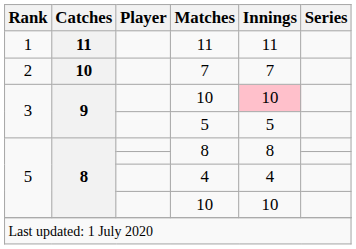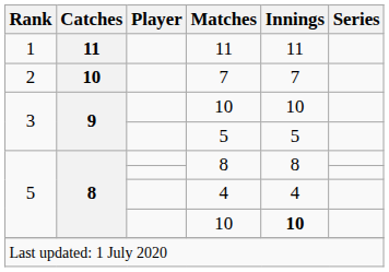3 / 10 | Innings: pink background -> no background
5 / 10 | Innings: normal -> bold
